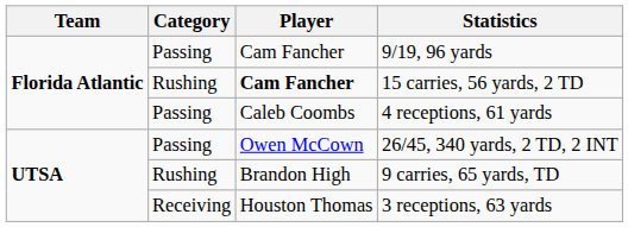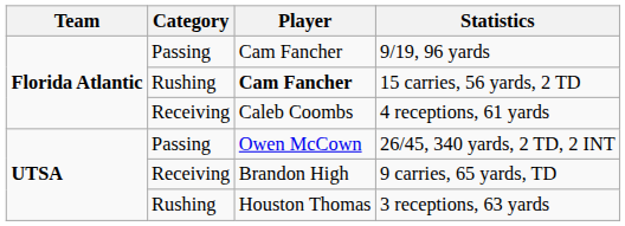4 receptions, 61 yards | Category: Passing -> Receiving
9 carries, 65 yards, TD | Category: Rushing -> Receiving
3 receptions, 63 yards | Category: Receiving -> Rushing
